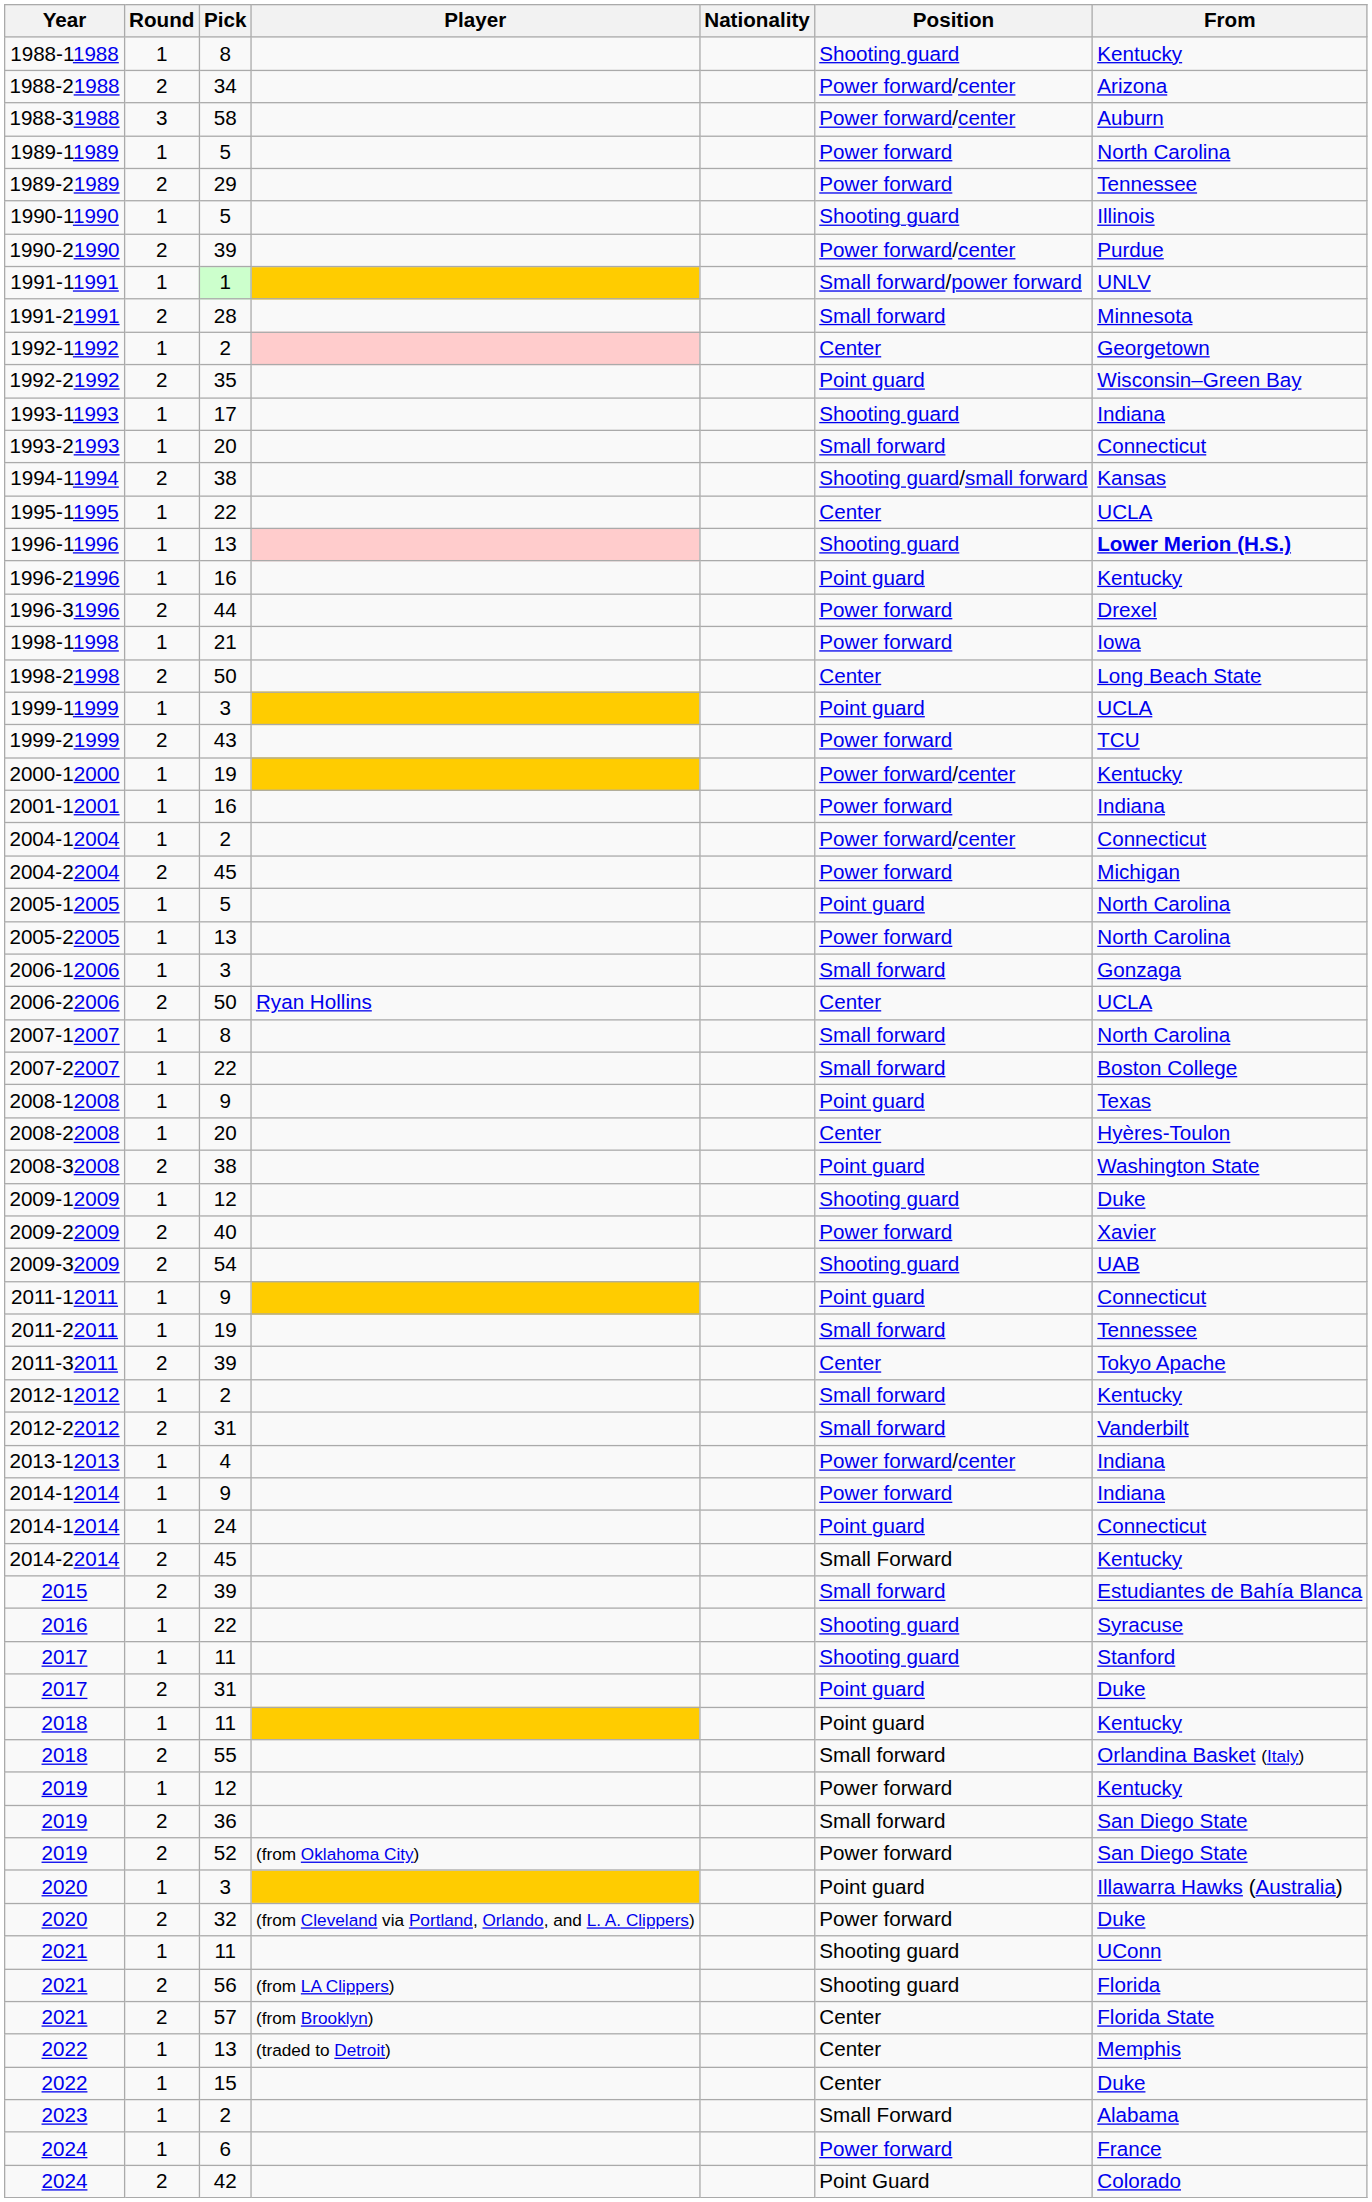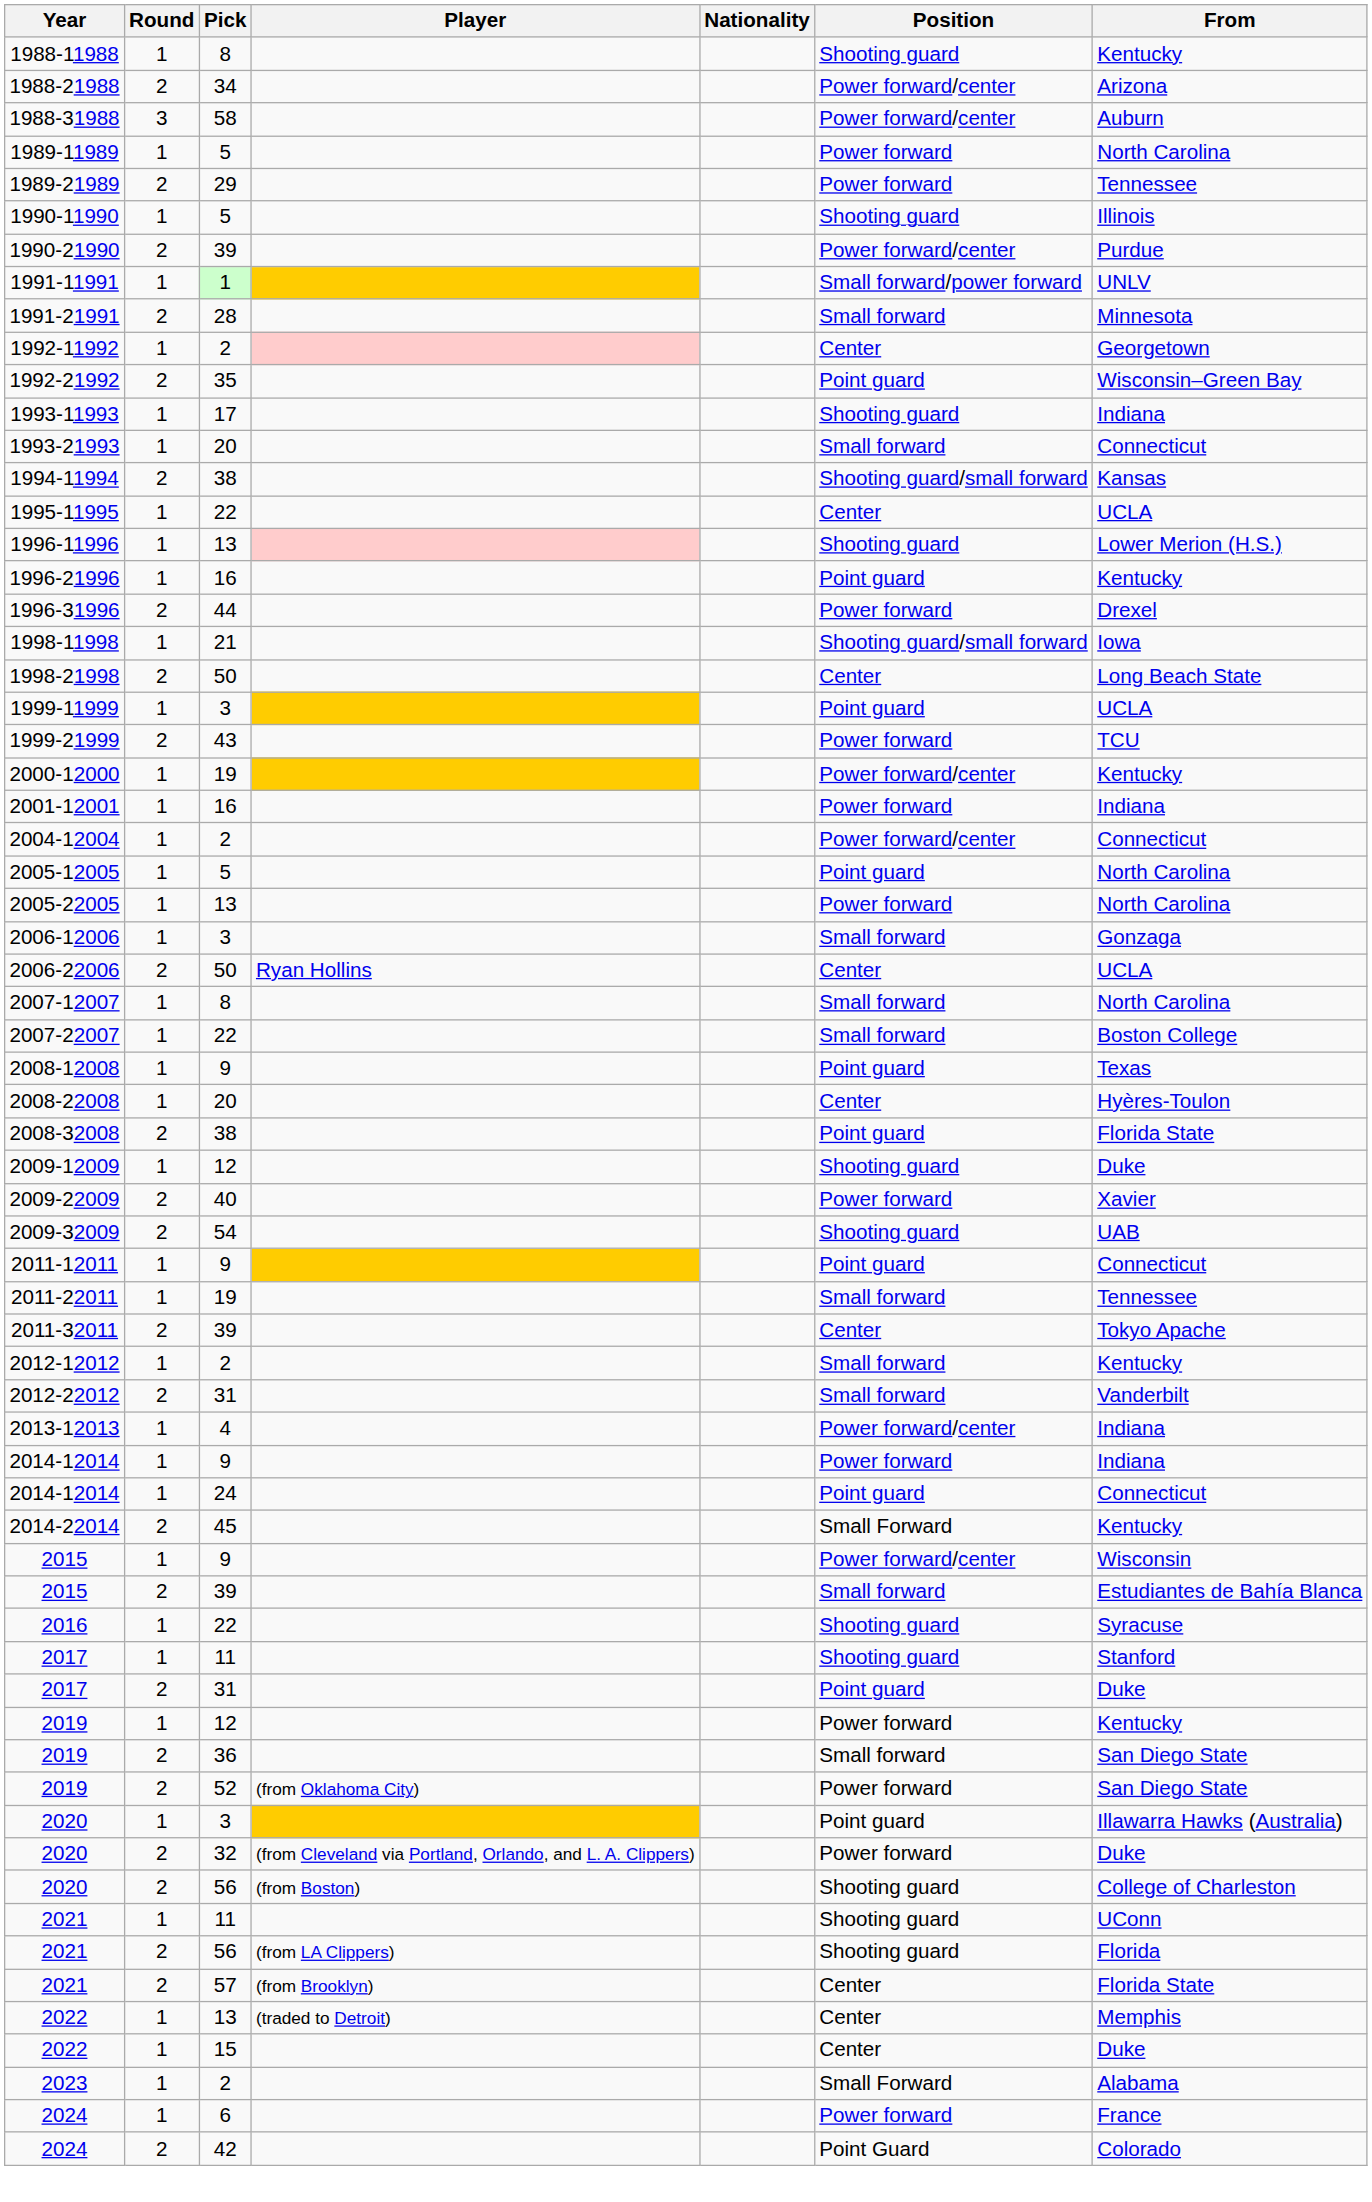1996-11996 | From: bold -> normal
1998-11998 | Position: Power forward -> Shooting guard/small forward
- row: 2004-22004 | 2 | 45 | Power forward | Michigan
2008-32008 | From: Washington State -> Florida State
+ row: 2015 | 1 | 9 | Power forward/center | Wisconsin
- row: 2018 | 1 | 11 | Point guard | Kentucky
- row: 2018 | 2 | 55 | Small forward | Orlandina Basket (Italy)
+ row: 2020 | 2 | 56 | (from Boston) | Shooting guard | College of Charleston
